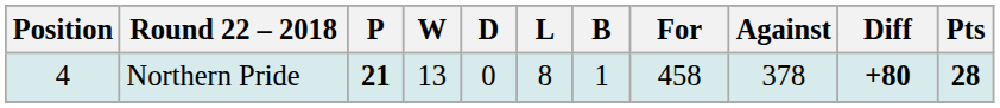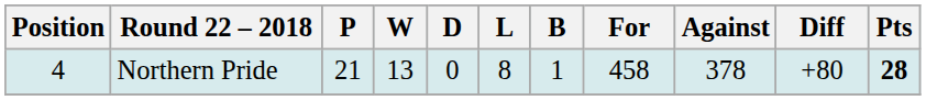Northern Pride | P: bold -> normal
Northern Pride | Diff: bold -> normal
